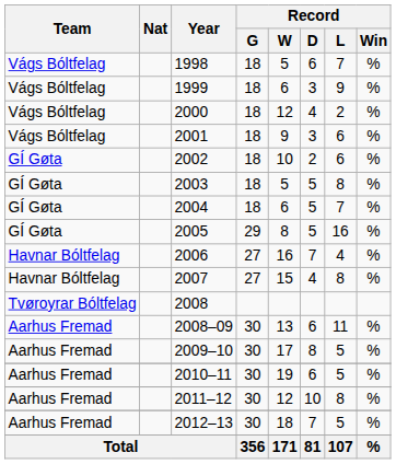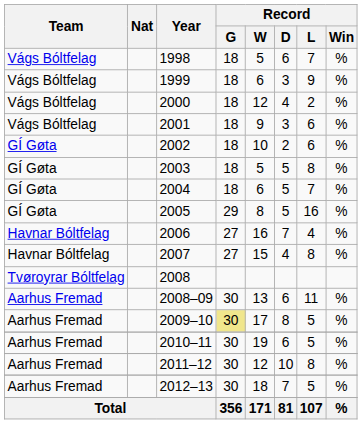2009–10 | Record / G: no background -> khaki background
